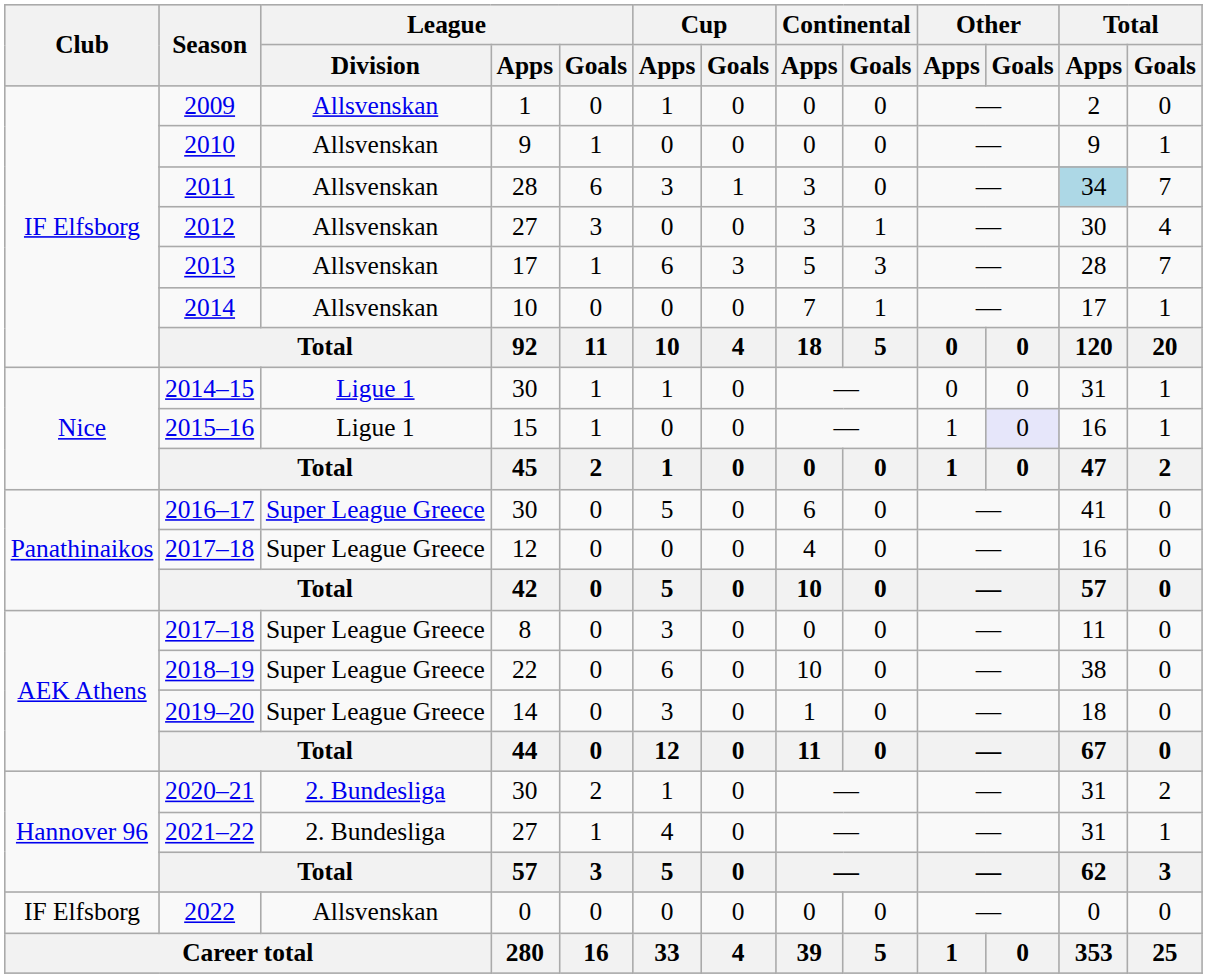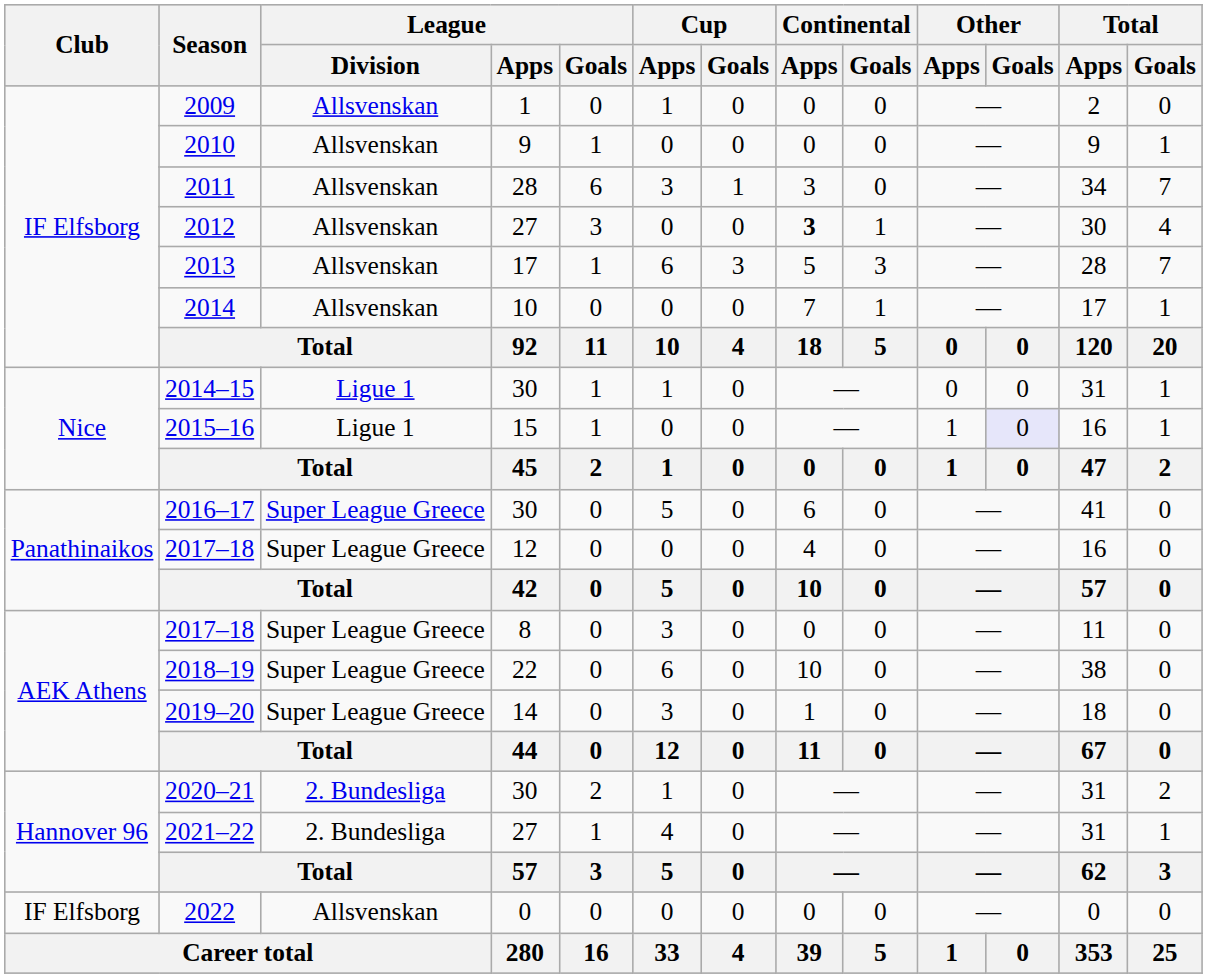2011 | Total / Apps: lightblue background -> no background
2012 | Continental / Apps: normal -> bold
